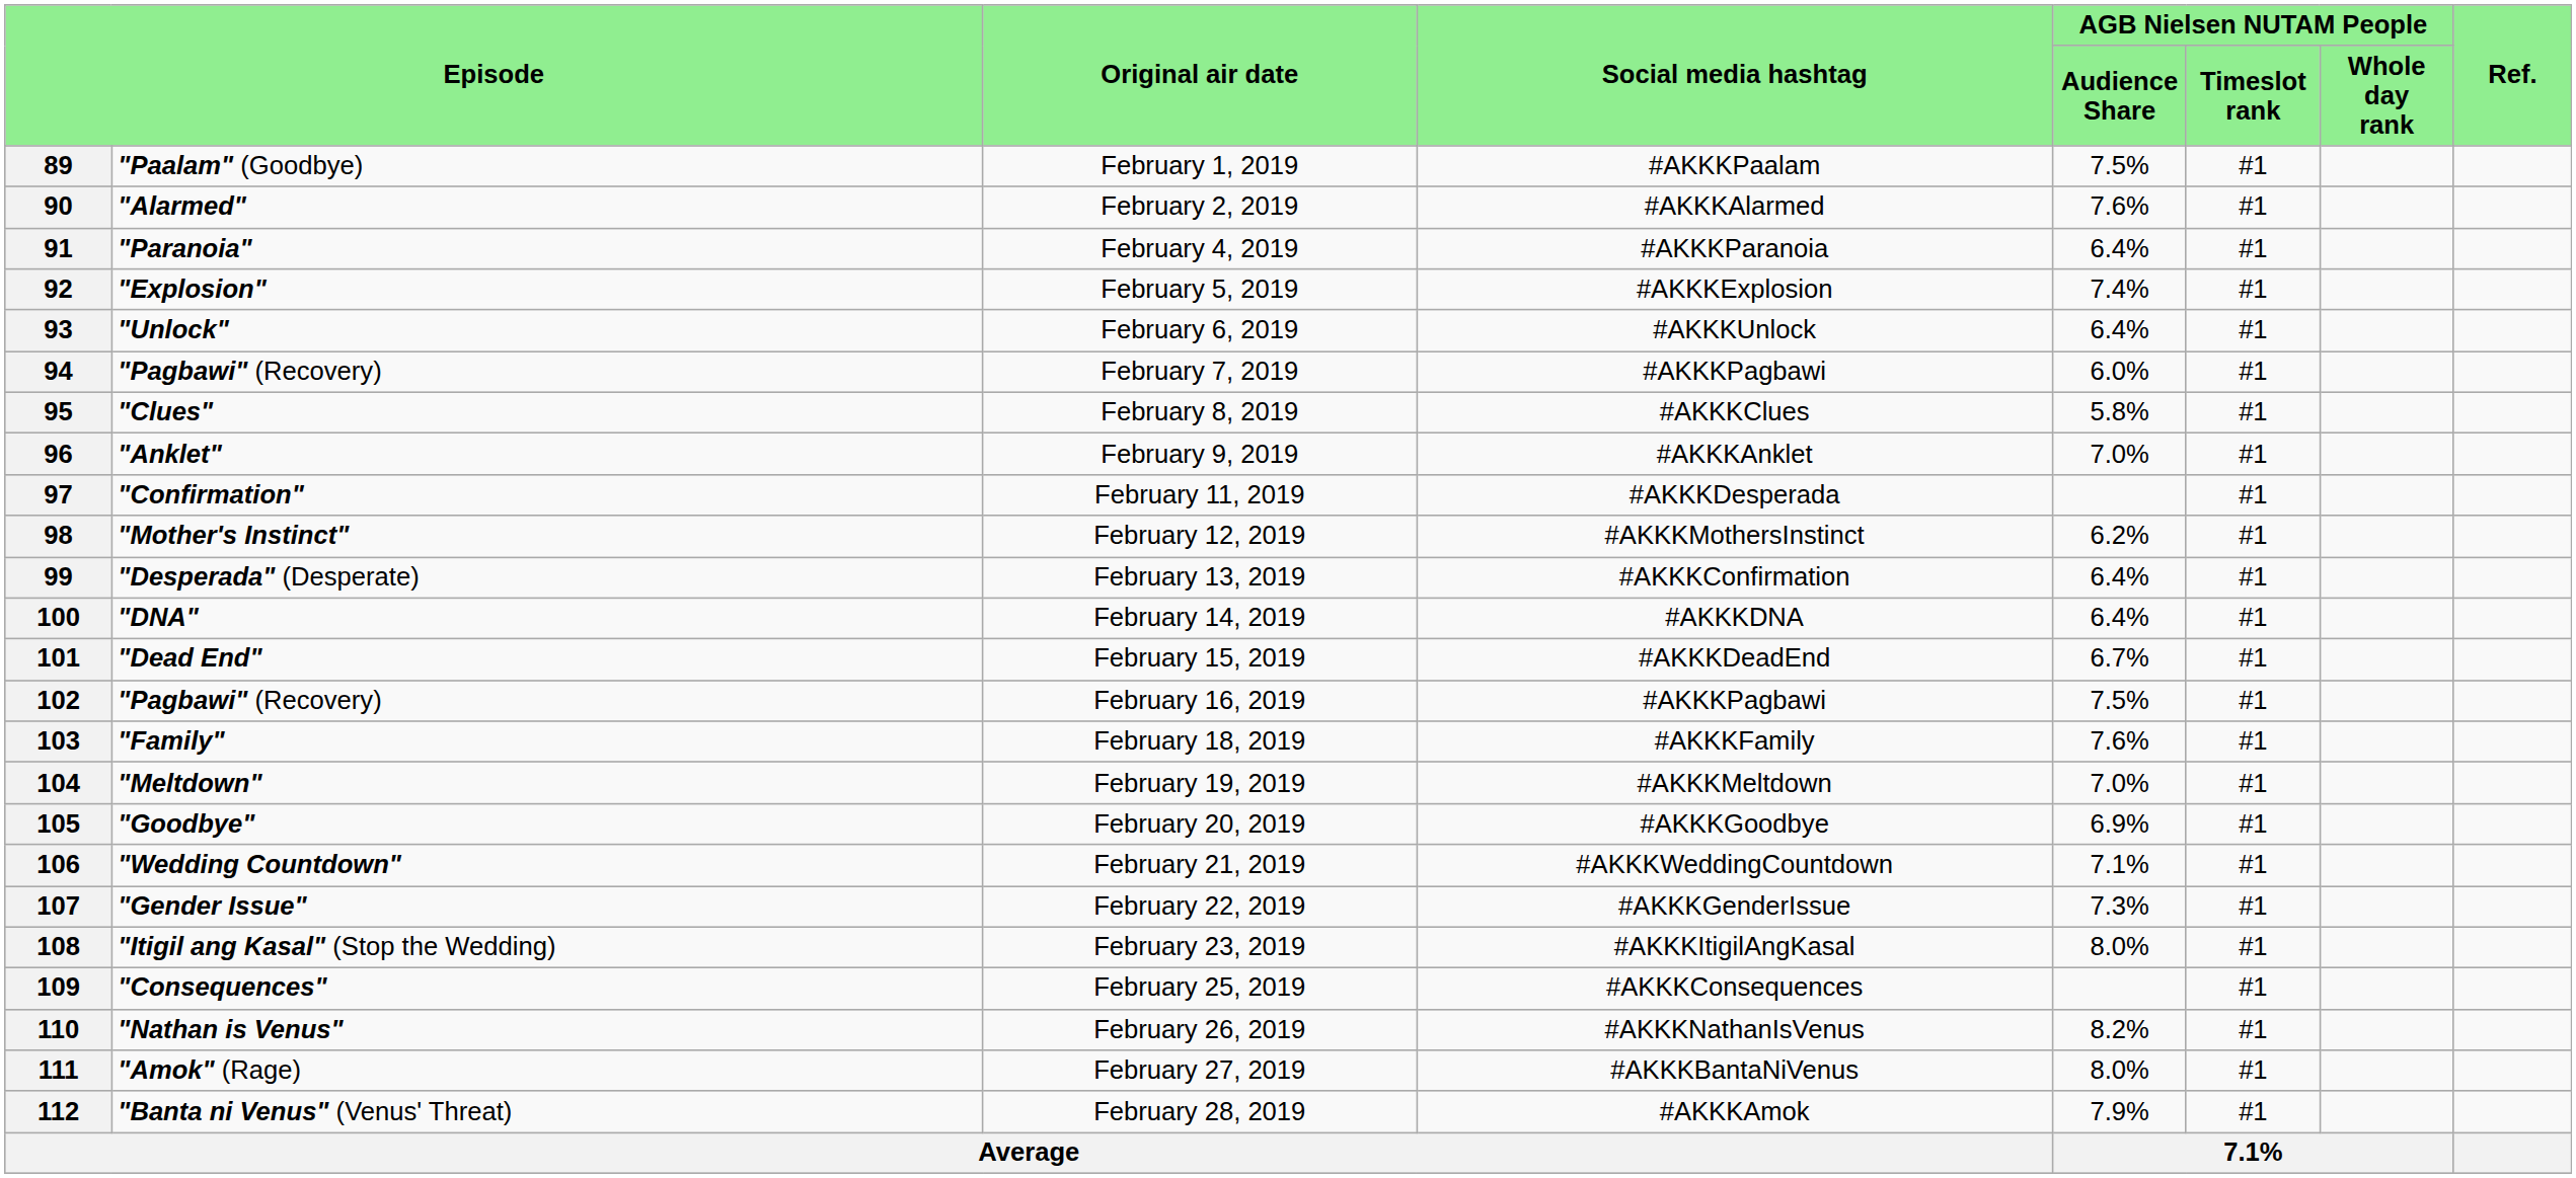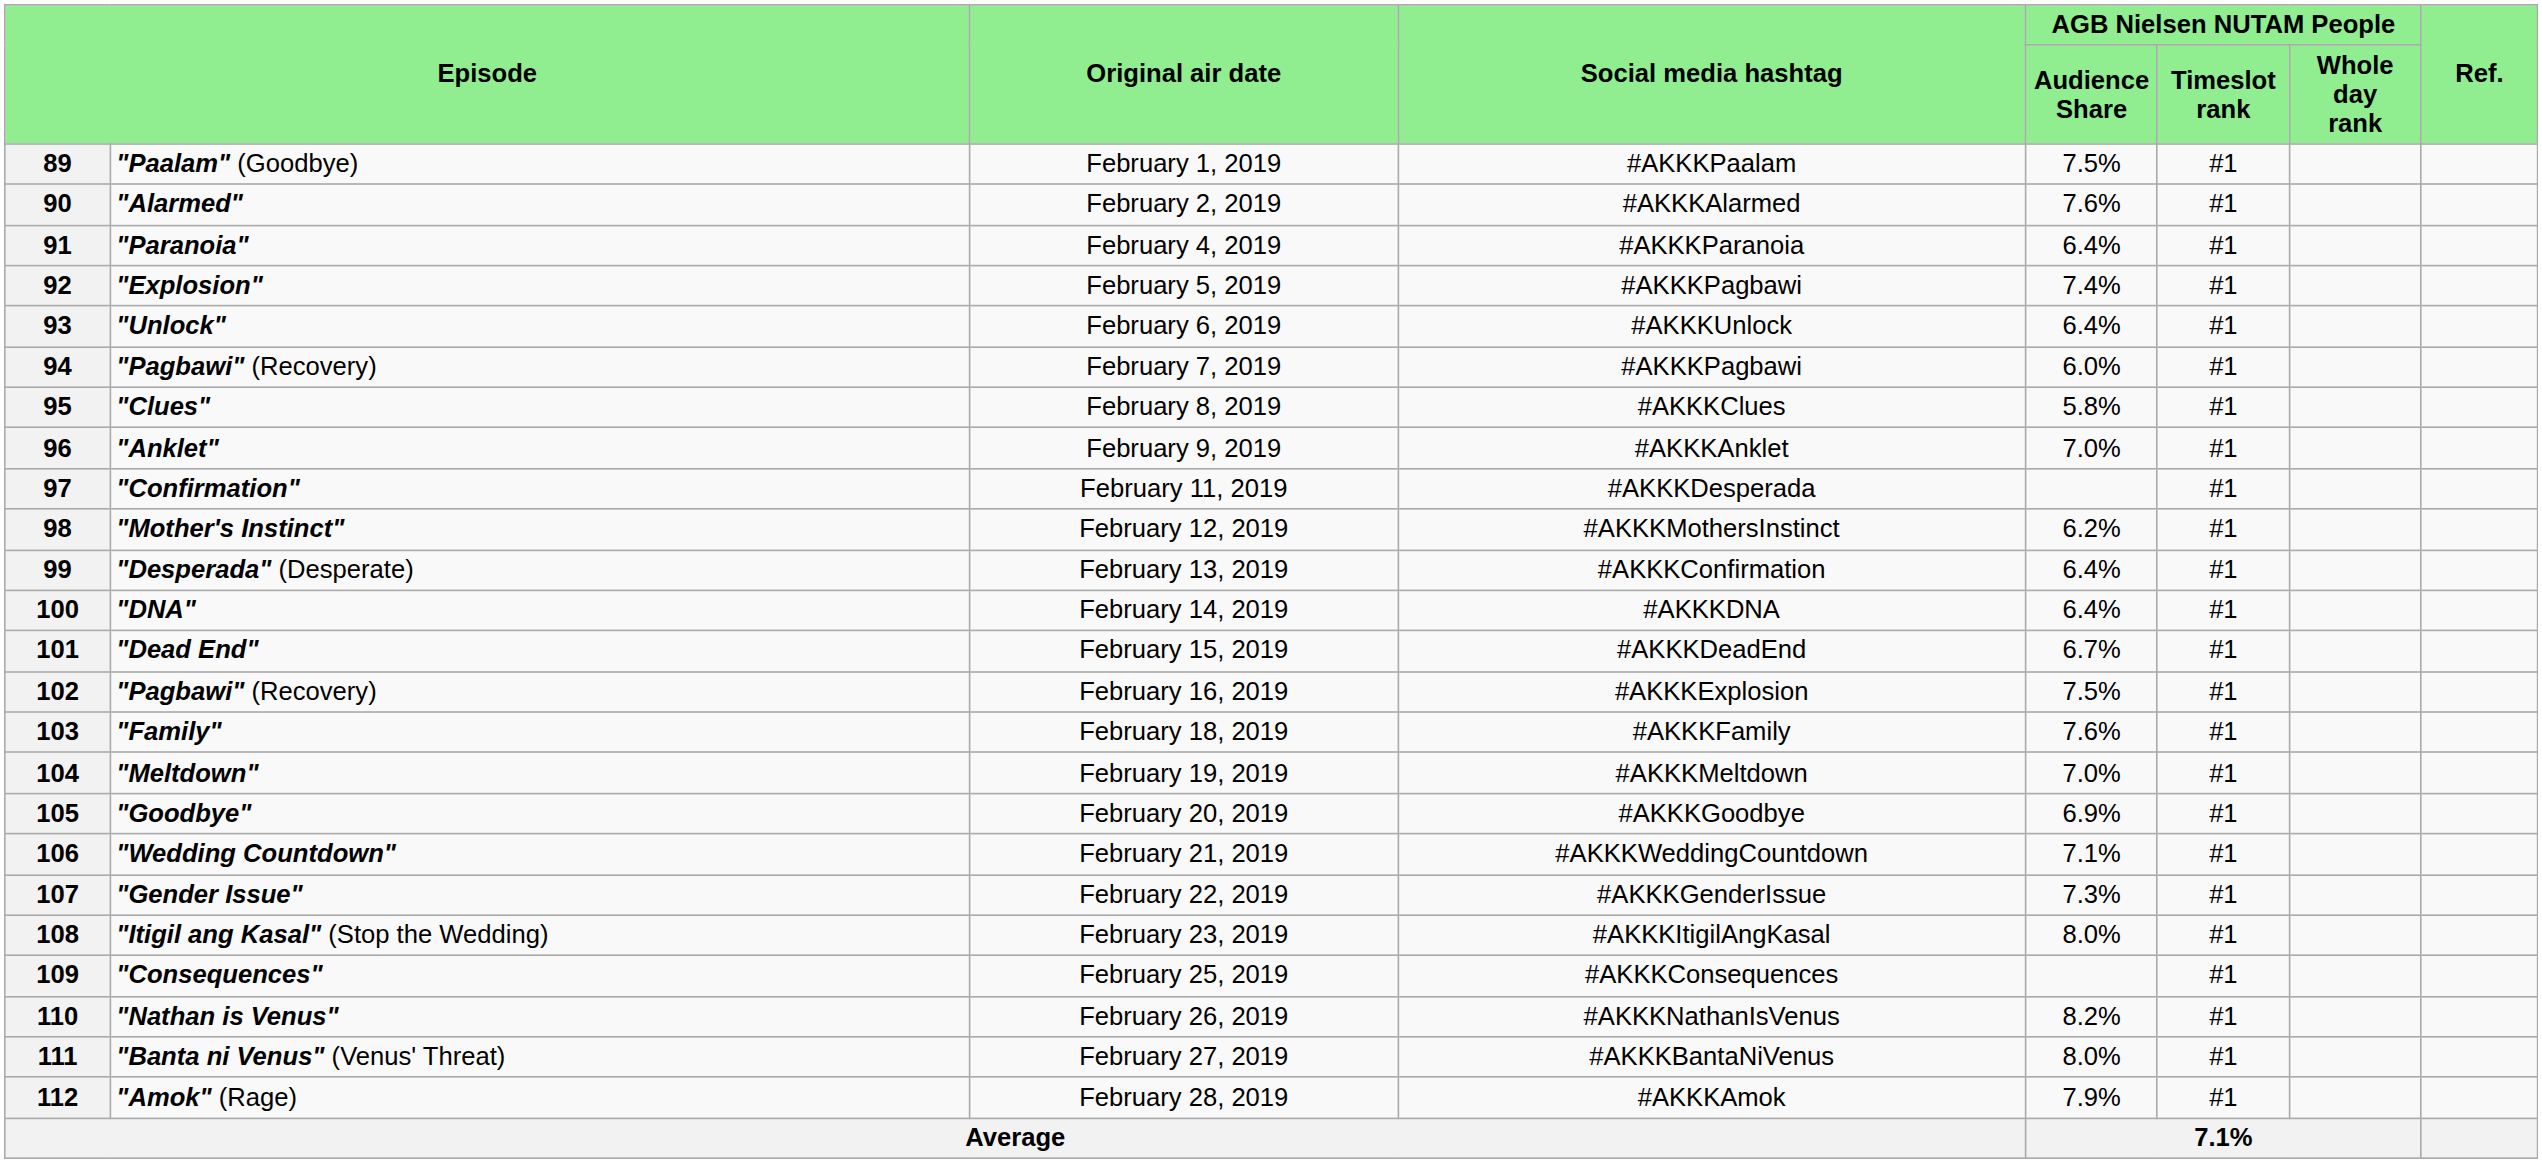92 | Social media hashtag: #AKKKExplosion -> #AKKKPagbawi
102 | Social media hashtag: #AKKKPagbawi -> #AKKKExplosion
111 | column 2: "Amok" (Rage) -> "Banta ni Venus" (Venus' Threat)
112 | column 2: "Banta ni Venus" (Venus' Threat) -> "Amok" (Rage)
